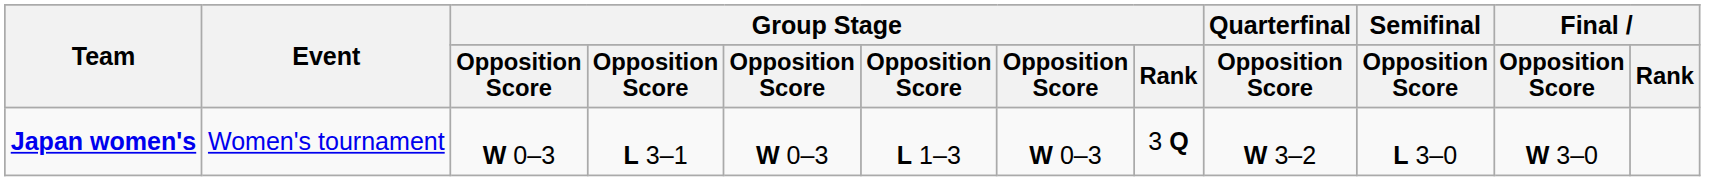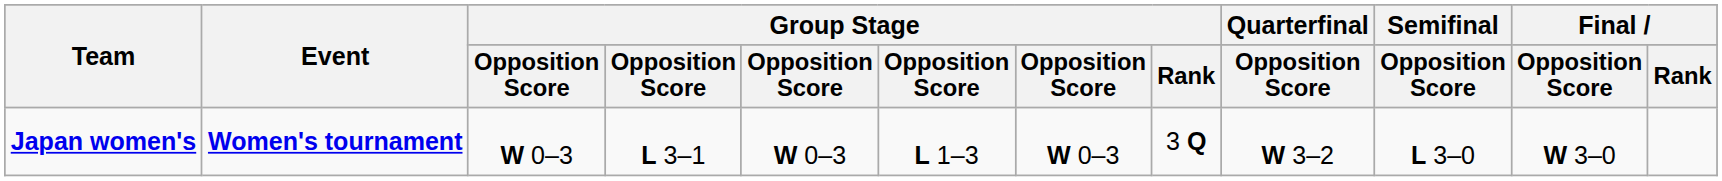Japan women's | Event: normal -> bold
